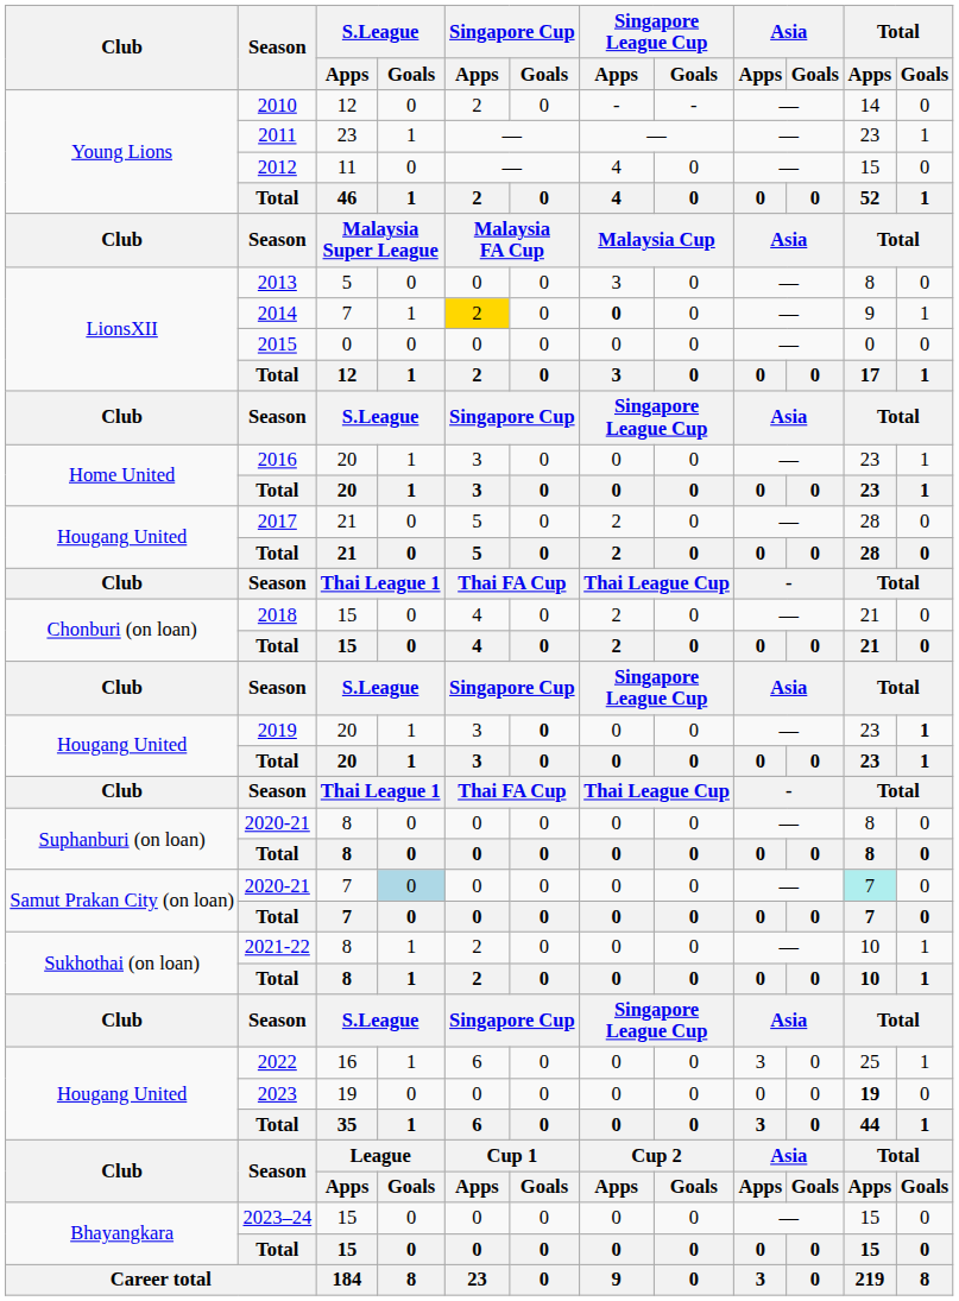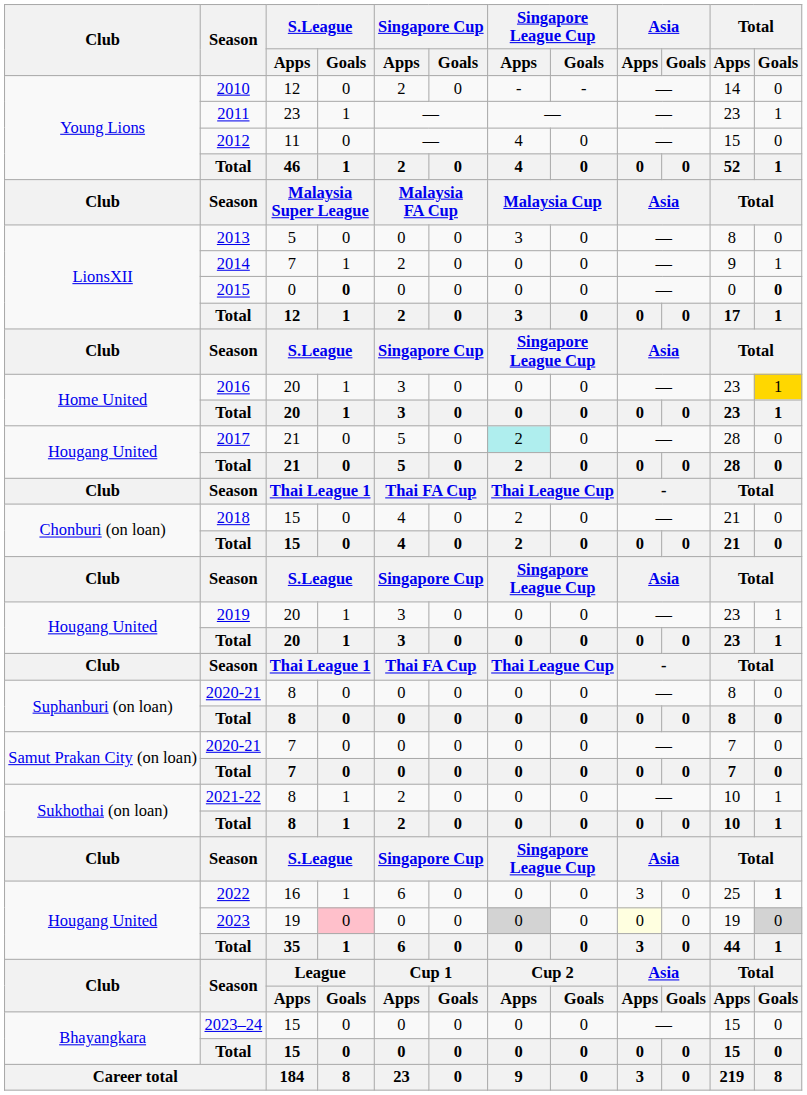2014 | Singapore Cup / Apps: gold background -> no background
2014 | Singapore League Cup / Apps: bold -> normal
2015 | S.League / Goals: normal -> bold
2015 | Total / Goals: normal -> bold
2016 | Total / Goals: no background -> gold background
2017 | Singapore League Cup / Apps: no background -> paleturquoise background
2019 | Singapore Cup / Goals: bold -> normal
2019 | Total / Goals: bold -> normal
2020-21 / 7 | S.League / Goals: lightblue background -> no background
2020-21 / 7 | Total / Apps: paleturquoise background -> no background
2022 | Total / Goals: normal -> bold
2023 | S.League / Goals: no background -> pink background
2023 | Singapore League Cup / Apps: no background -> lightgrey background
2023 | Asia / Apps: no background -> lightyellow background
2023 | Total / Apps: bold -> normal
2023 | Total / Goals: no background -> lightgrey background
